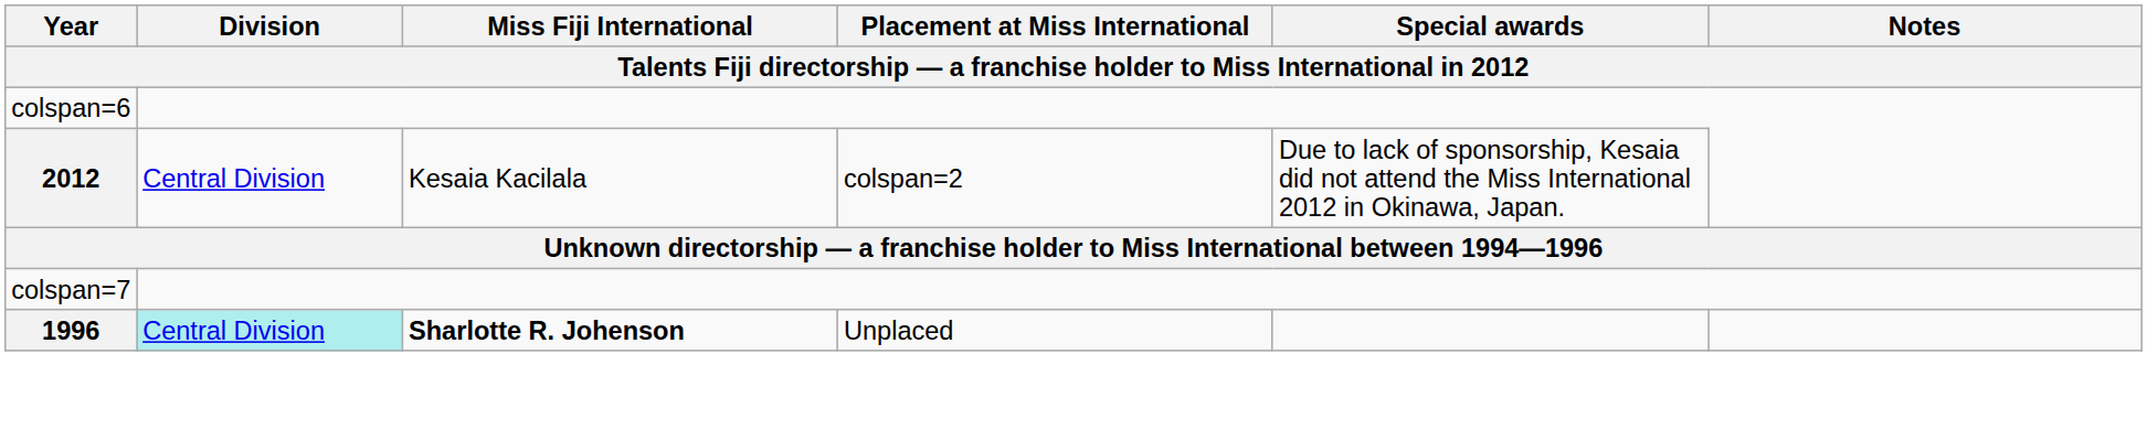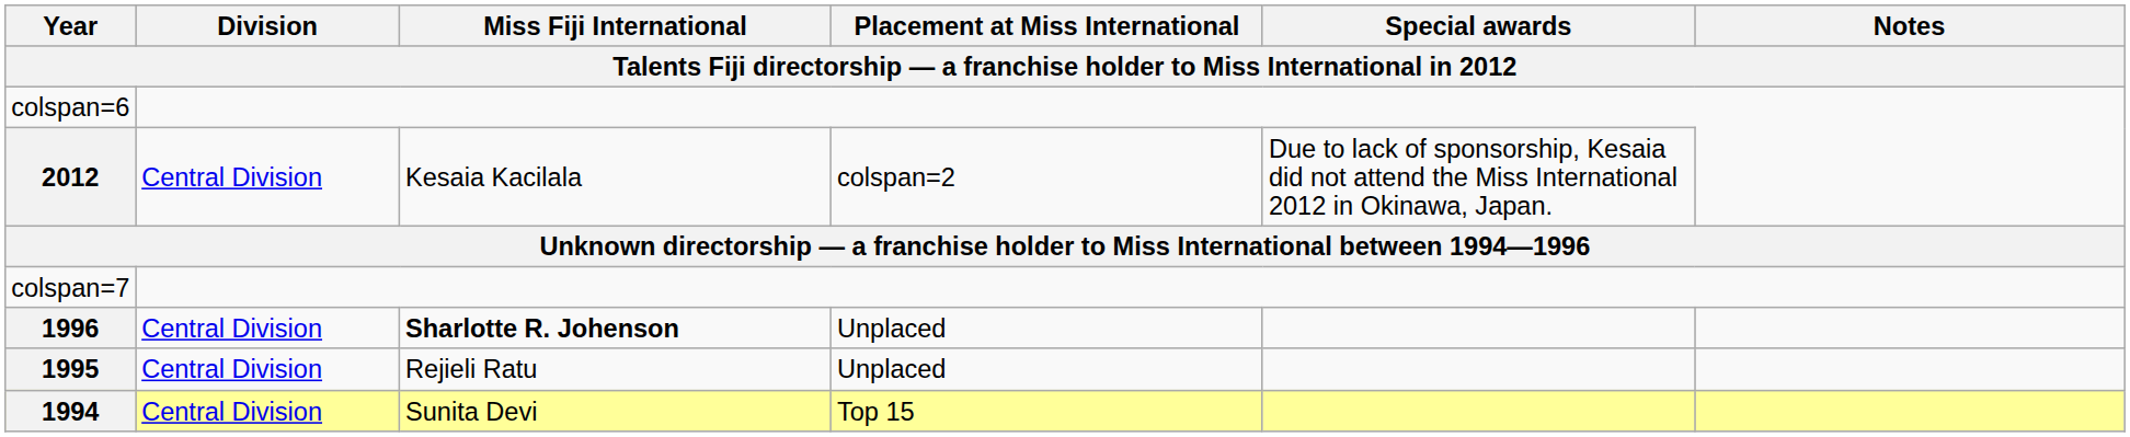1996 | Division: paleturquoise background -> no background
+ row: 1995 | Central Division | Rejieli Ratu | Unplaced
+ row: 1994 | Central Division | Sunita Devi | Top 15
